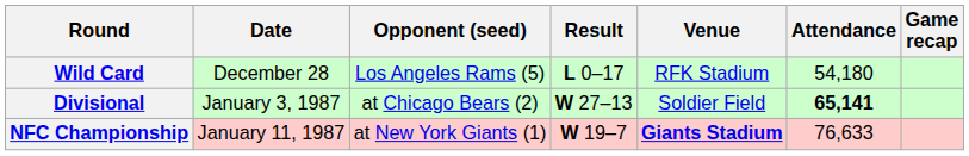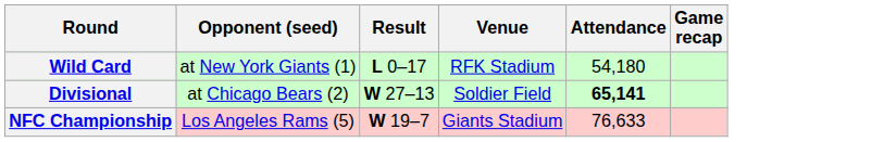- column: Date | December 28 | January 3, 1987 | January 11, 1987
Wild Card | Opponent (seed): Los Angeles Rams (5) -> at New York Giants (1)
NFC Championship | Opponent (seed): at New York Giants (1) -> Los Angeles Rams (5)
NFC Championship | Venue: bold -> normal
